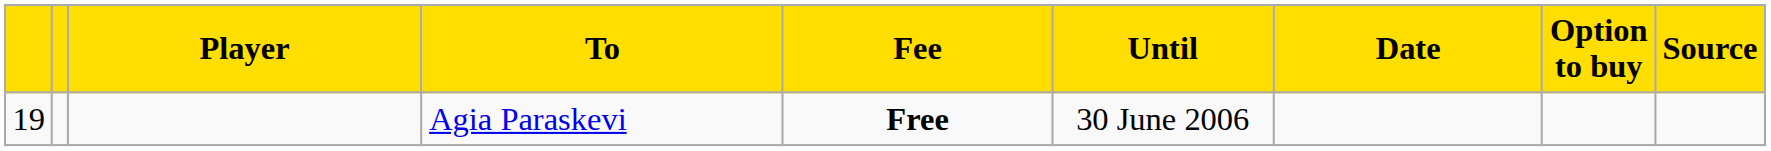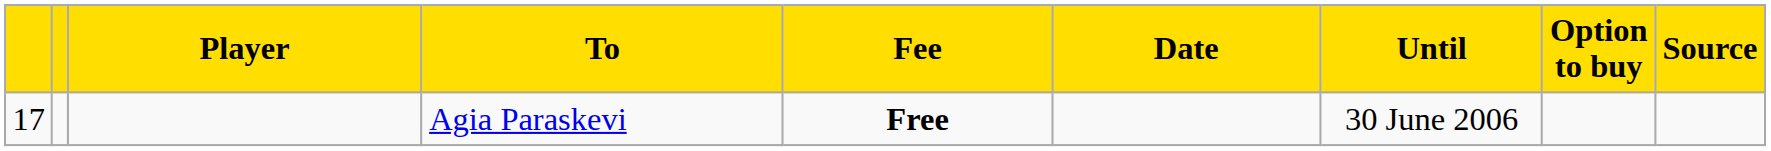columns swapped: Date <-> Until
Agia Paraskevi | column 1: 19 -> 17
